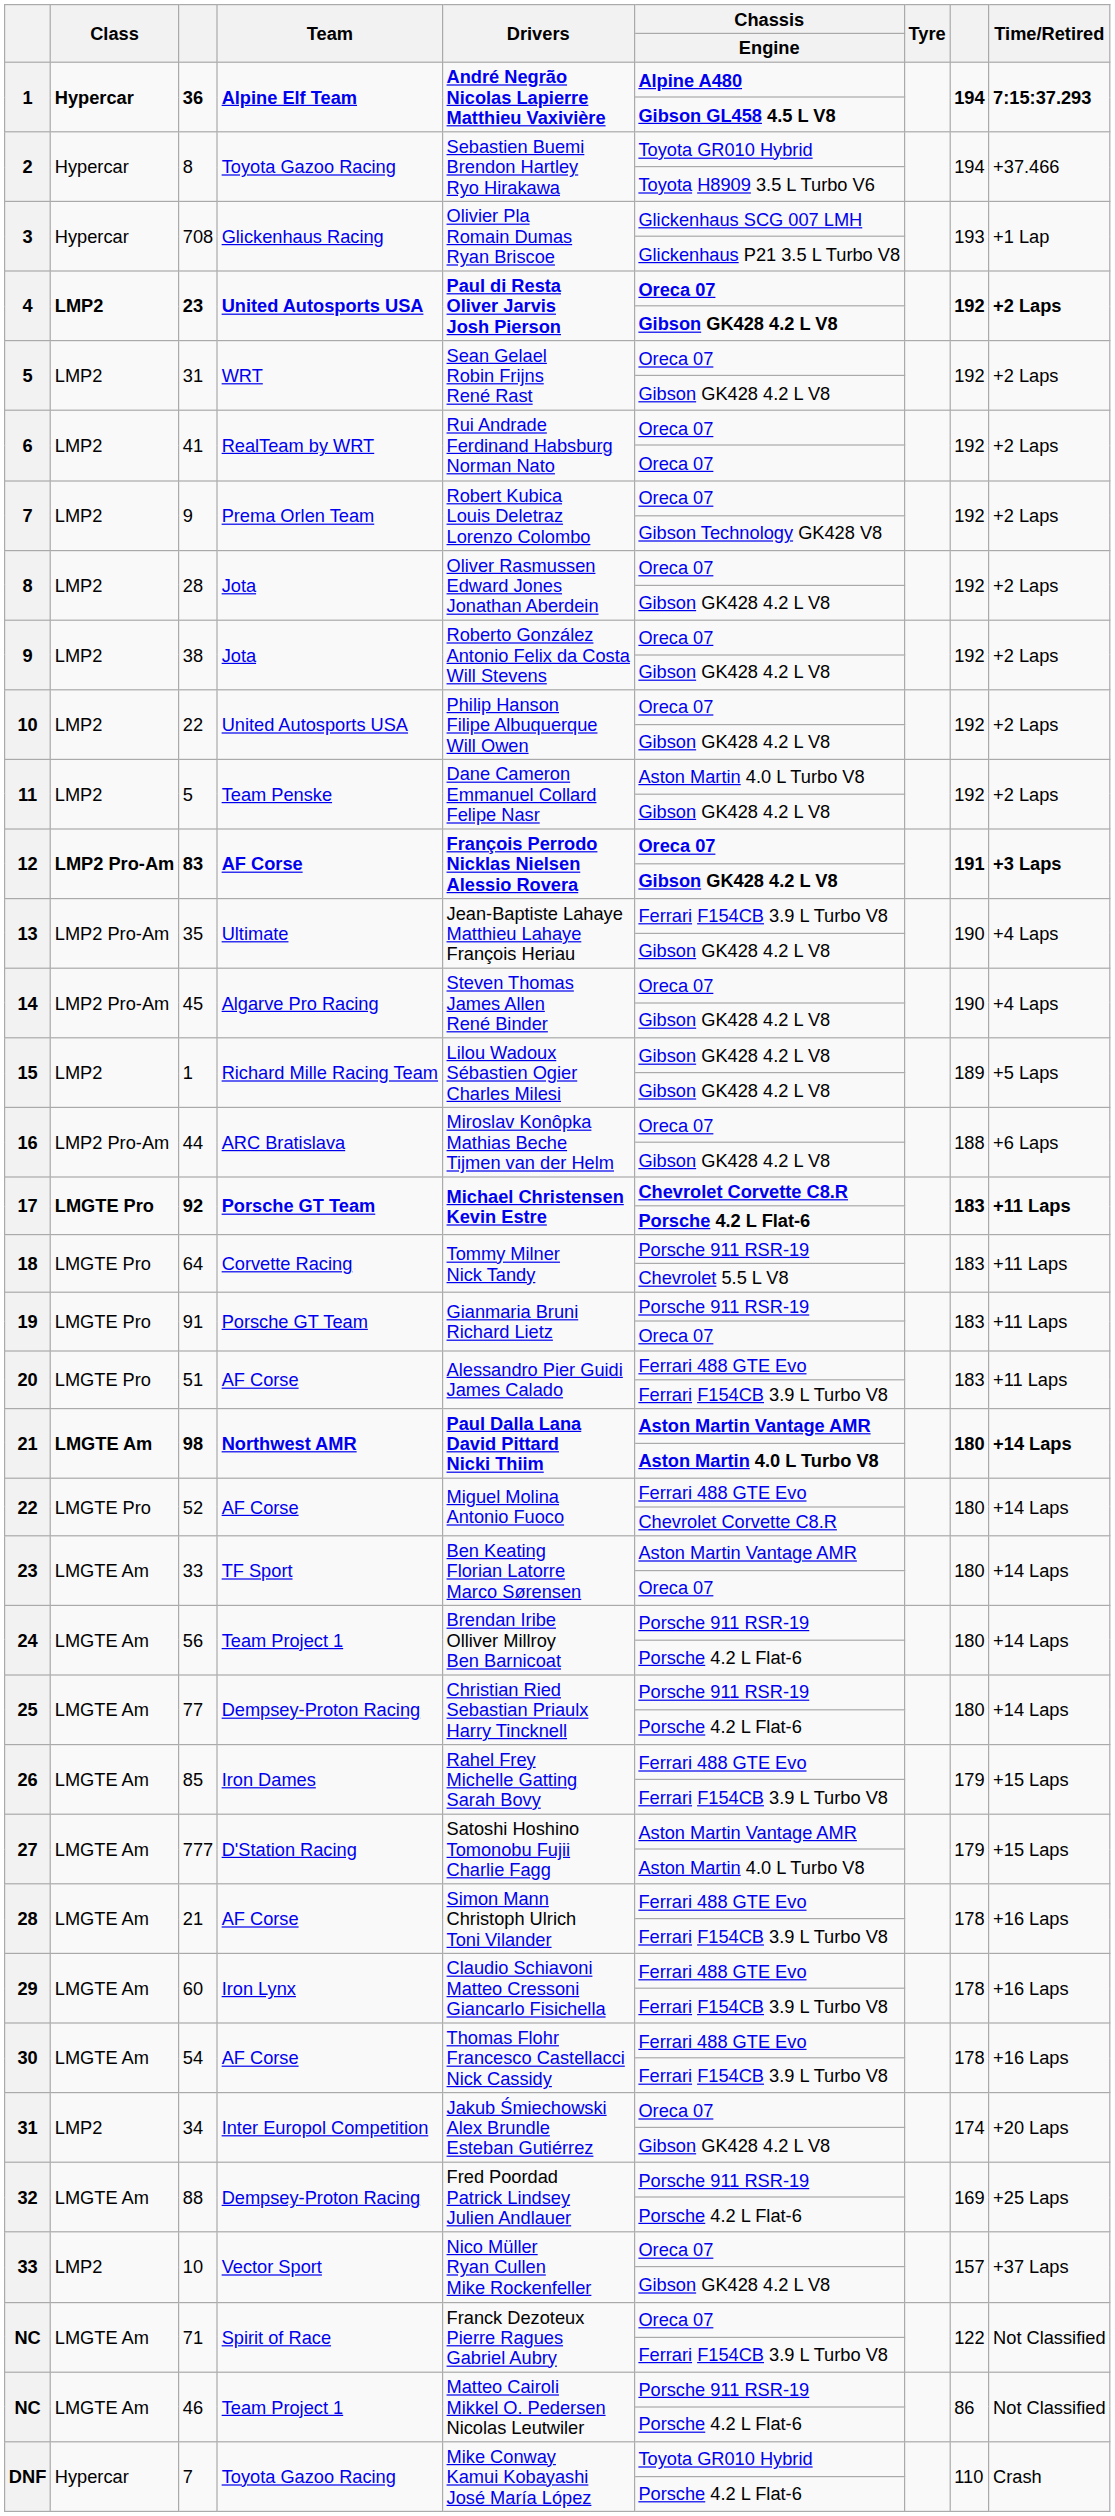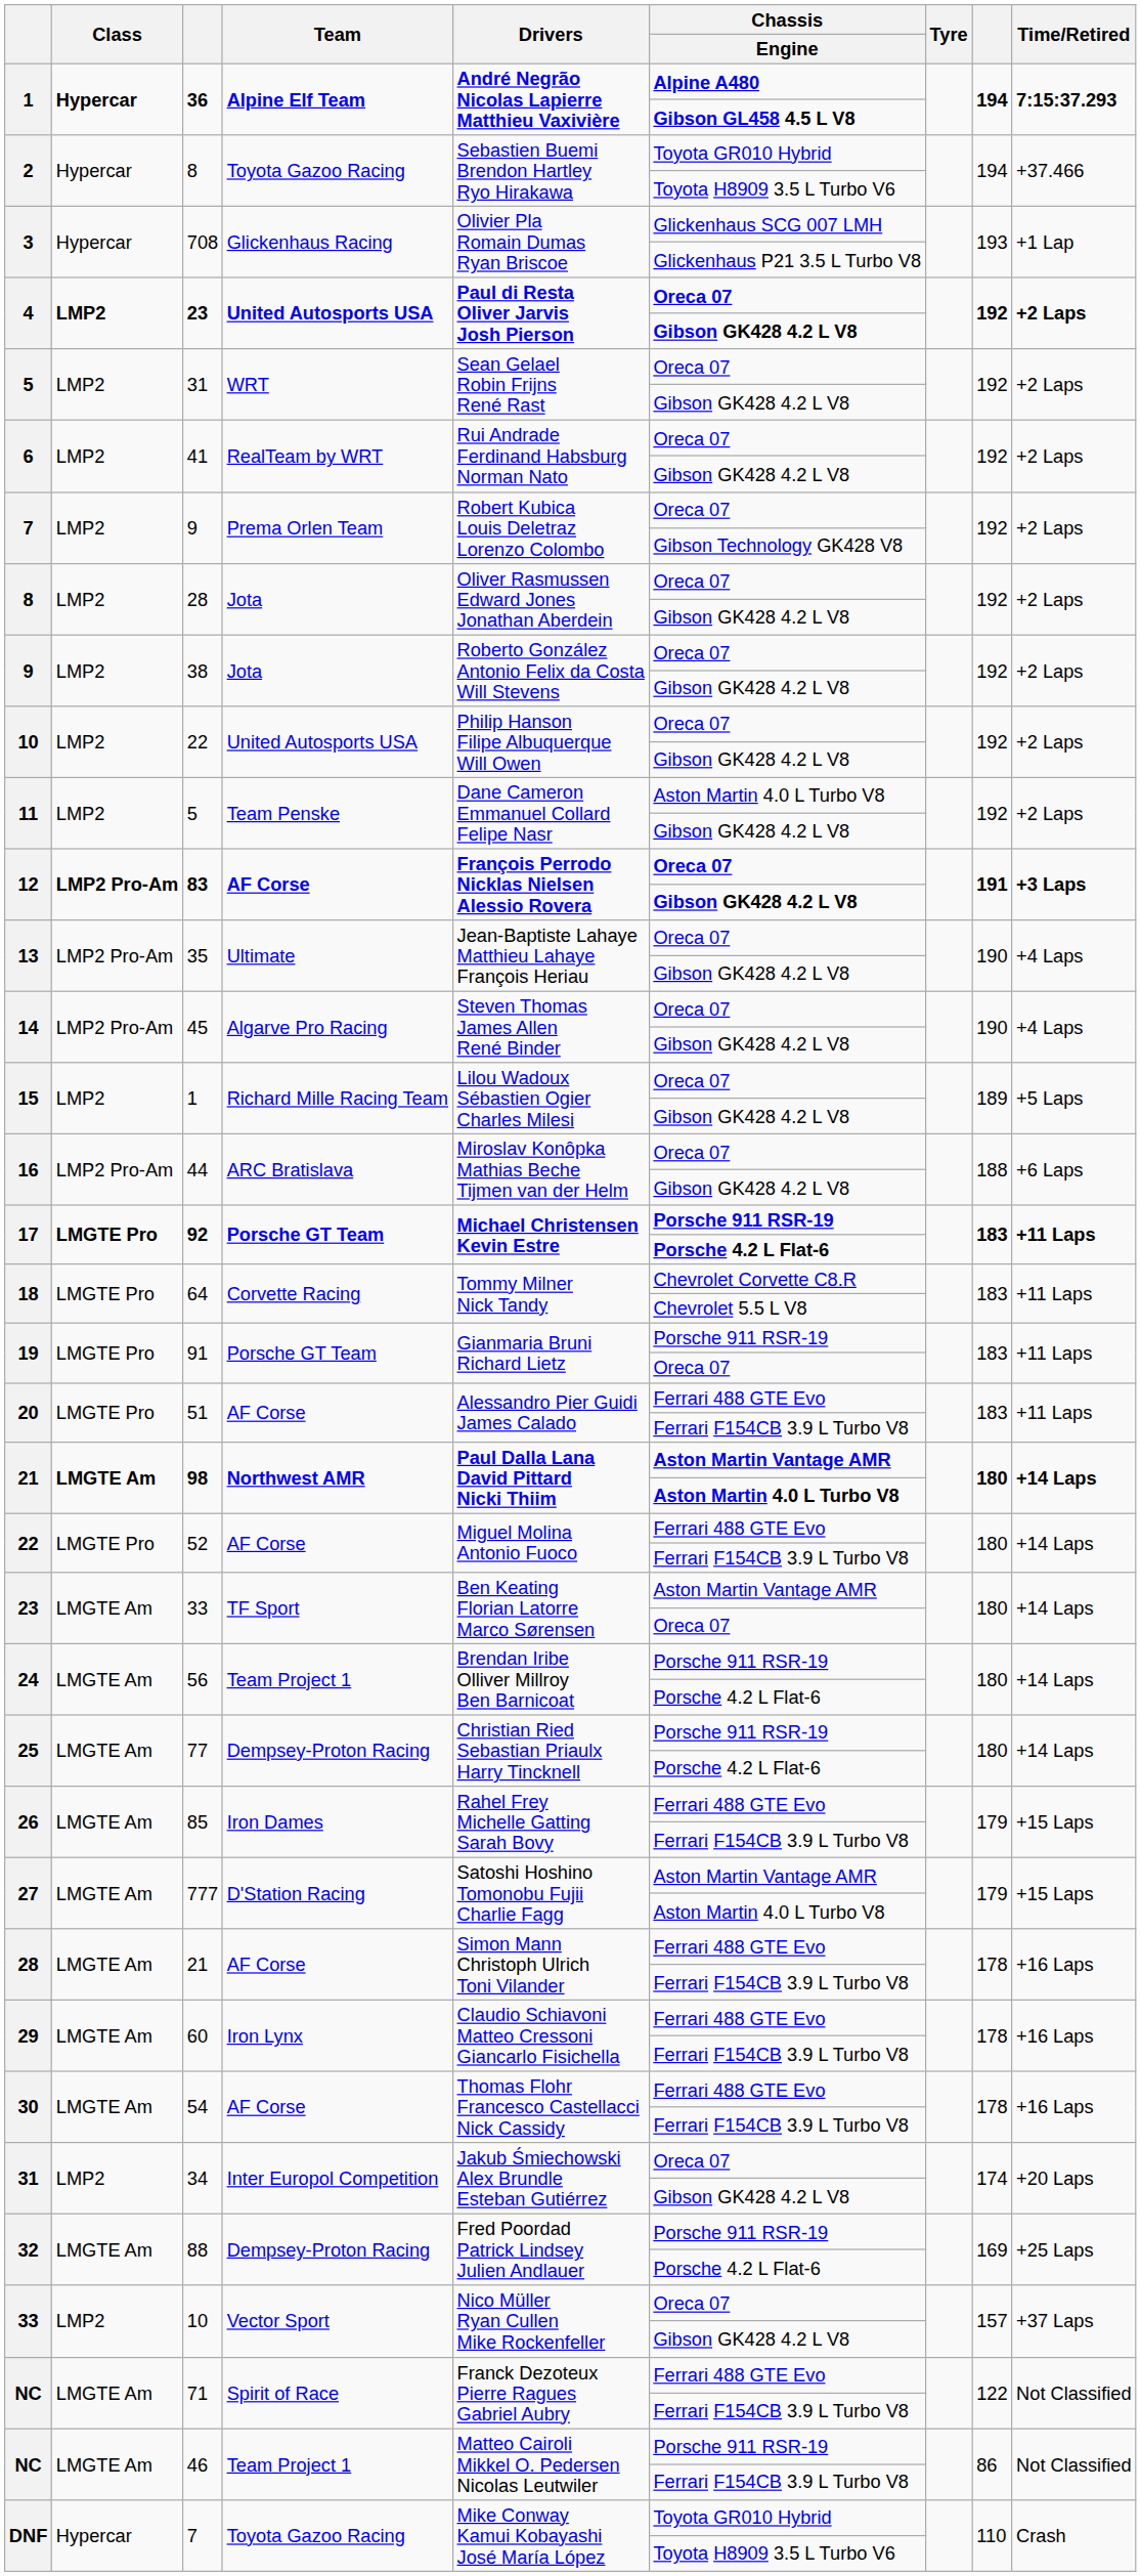row 14 | Chassis / Engine: Oreca 07 -> Gibson GK428 4.2 L V8
row 27 | Chassis / Engine: Ferrari F154CB 3.9 L Turbo V8 -> Oreca 07
row 31 | Chassis / Engine: Gibson GK428 4.2 L V8 -> Oreca 07
row 35 | Chassis / Engine: Chevrolet Corvette C8.R -> Porsche 911 RSR-19
row 37 | Chassis / Engine: Porsche 911 RSR-19 -> Chevrolet Corvette C8.R
row 46 | Chassis / Engine: Chevrolet Corvette C8.R -> Ferrari F154CB 3.9 L Turbo V8
row 69 | Chassis / Engine: Oreca 07 -> Ferrari 488 GTE Evo
row 72 | Chassis / Engine: Porsche 4.2 L Flat-6 -> Ferrari F154CB 3.9 L Turbo V8
row 74 | Chassis / Engine: Porsche 4.2 L Flat-6 -> Toyota H8909 3.5 L Turbo V6
